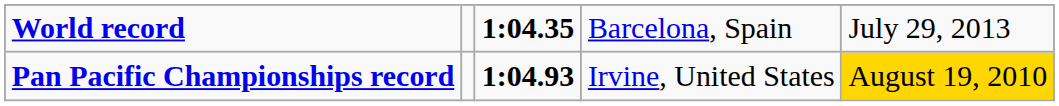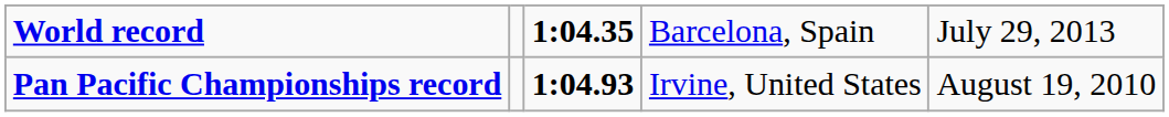Pan Pacific Championships record | column 5: gold background -> no background
